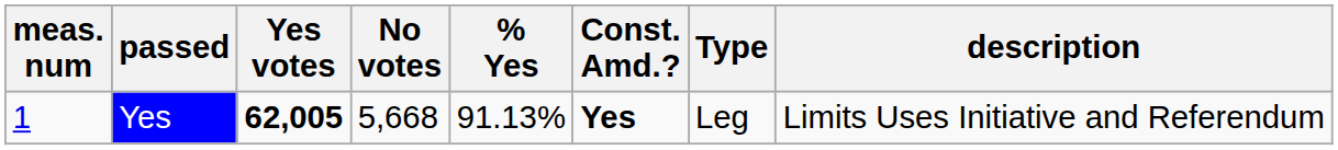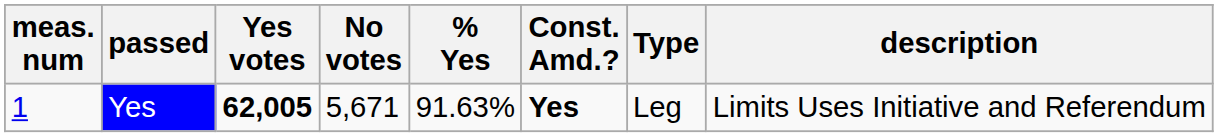row 2 | No votes: 5,668 -> 5,671
row 2 | % Yes: 91.13% -> 91.63%
